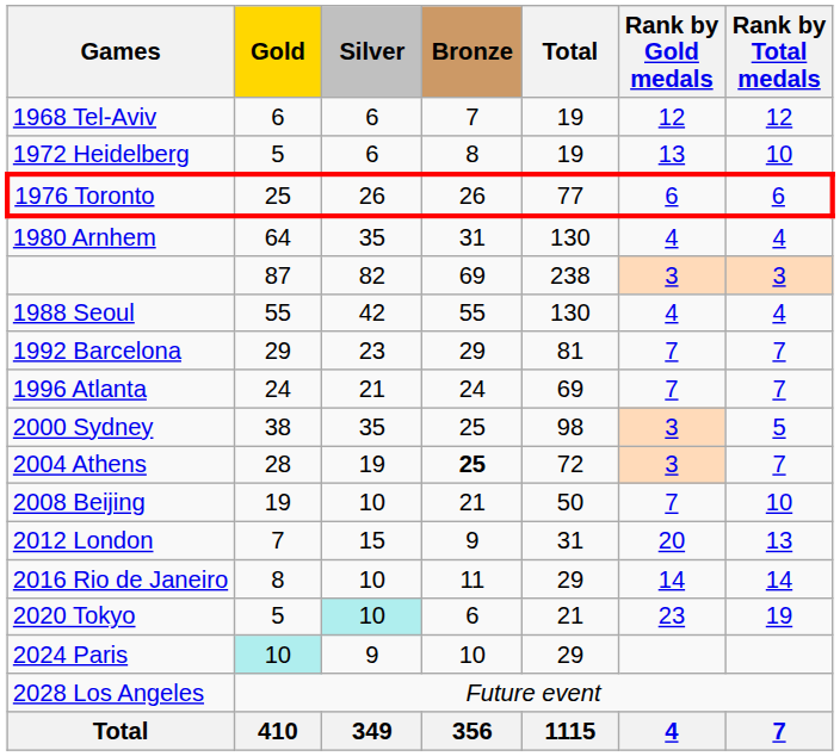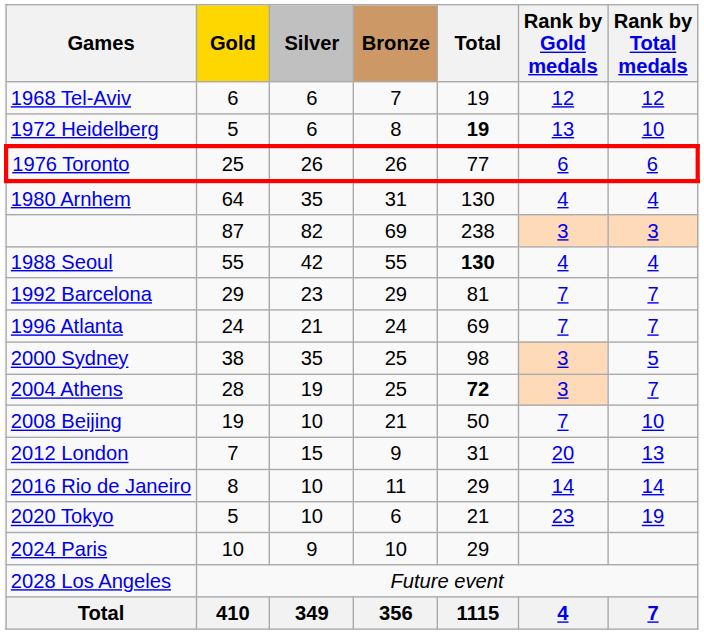1972 Heidelberg | Total: normal -> bold
1988 Seoul | Total: normal -> bold
2004 Athens | Bronze: bold -> normal
2004 Athens | Total: normal -> bold
2020 Tokyo | Silver: paleturquoise background -> no background
2024 Paris | Gold: paleturquoise background -> no background
